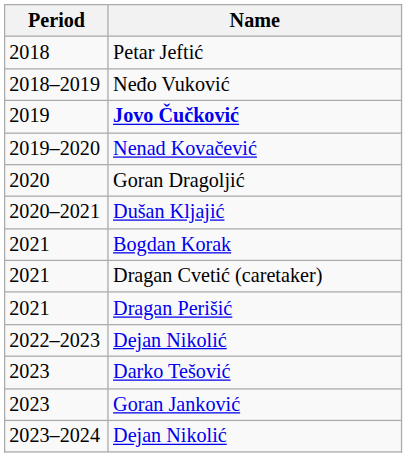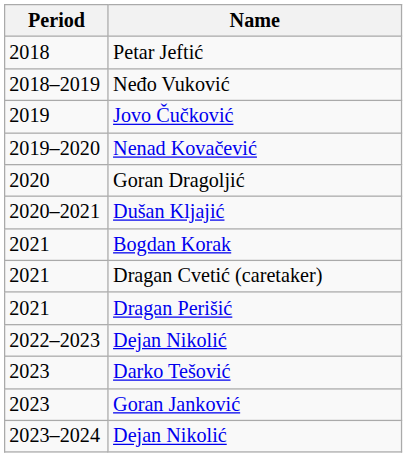row 4 | Name: bold -> normal
